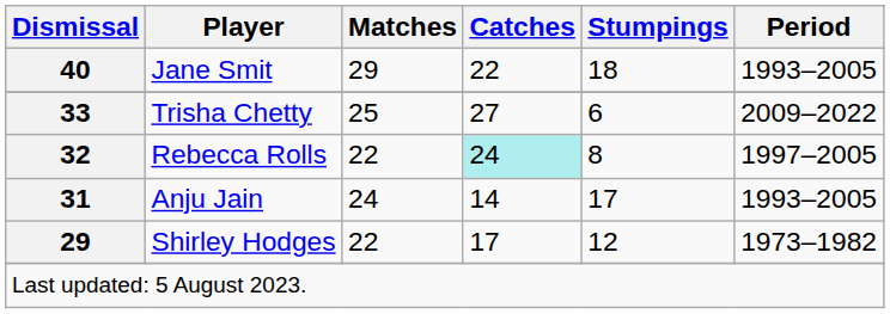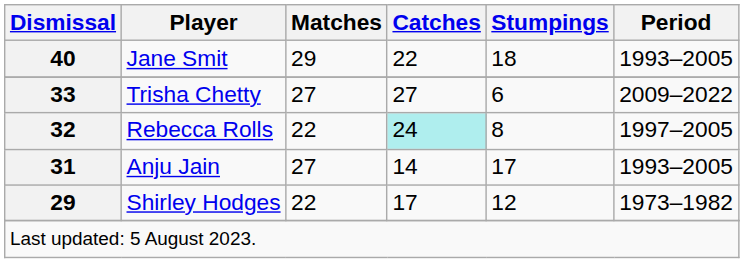Trisha Chetty | Matches: 25 -> 27
Anju Jain | Matches: 24 -> 27
